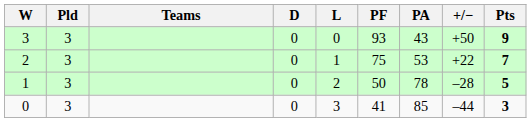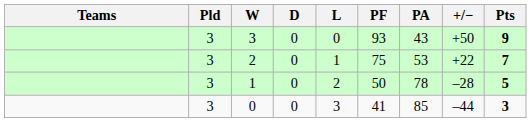columns swapped: Teams <-> W
